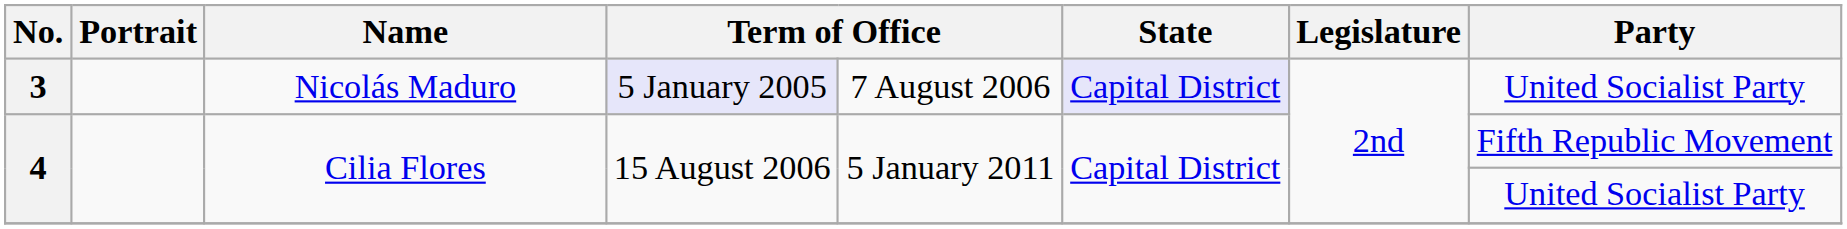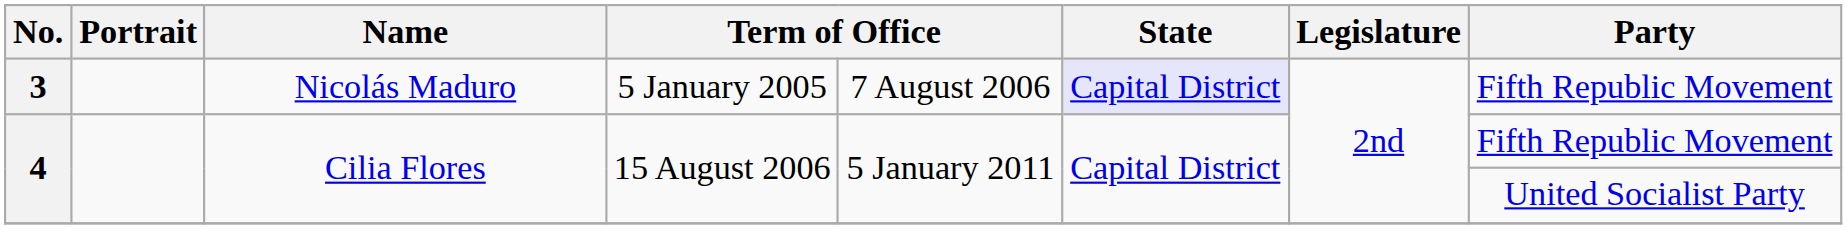3 | column 4: lavender background -> no background
3 | Party: United Socialist Party -> Fifth Republic Movement
